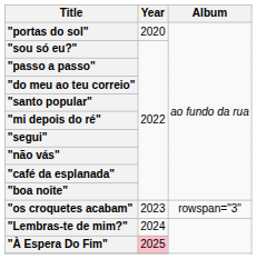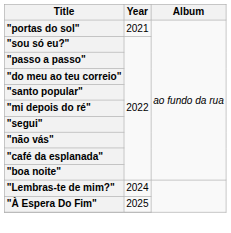"portas do sol" | Year: 2020 -> 2021
- row: "os croquetes acabam" | 2023 | rowspan="3"
"À Espera Do Fim" | Year: pink background -> no background
